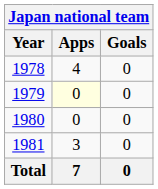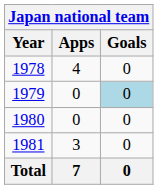1979 | Apps: lightyellow background -> no background
1979 | Goals: no background -> lightblue background
